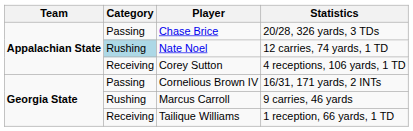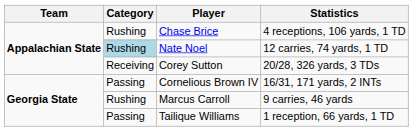Chase Brice | Category: Passing -> Rushing
Chase Brice | Statistics: 20/28, 326 yards, 3 TDs -> 4 receptions, 106 yards, 1 TD
Corey Sutton | Statistics: 4 receptions, 106 yards, 1 TD -> 20/28, 326 yards, 3 TDs
Tailique Williams | Category: Receiving -> Passing
